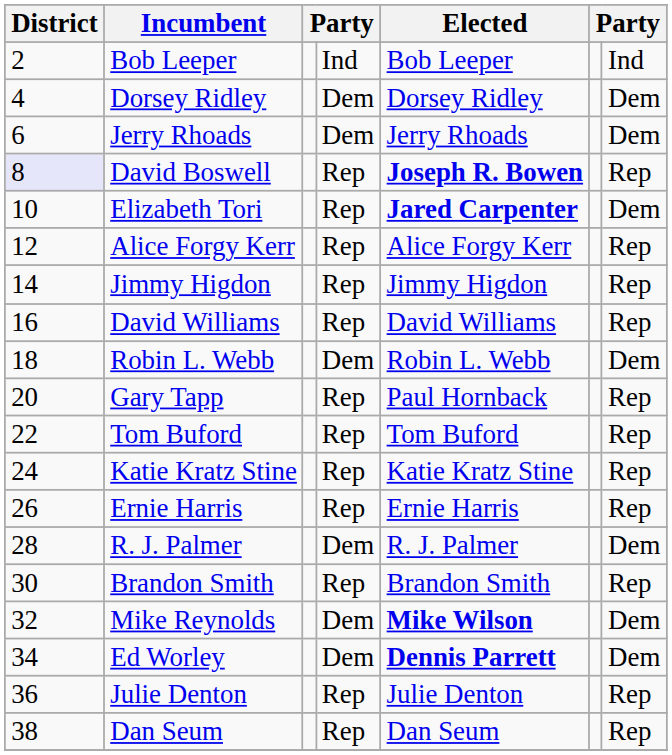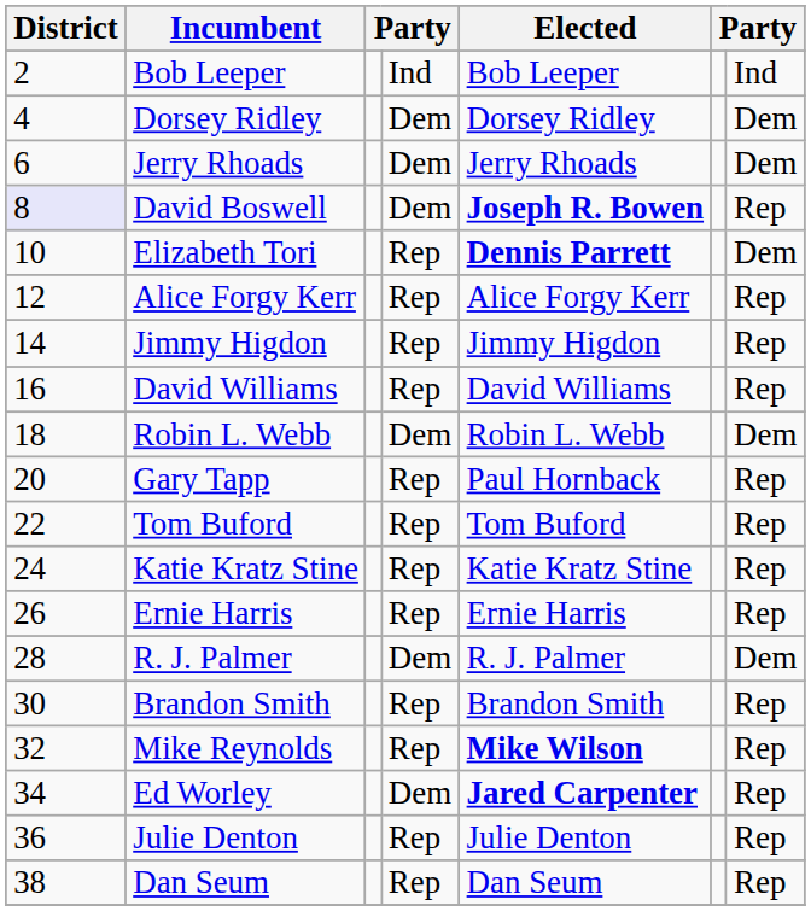David Boswell | column 4: Rep -> Dem
Elizabeth Tori | Elected: Jared Carpenter -> Dennis Parrett
Mike Reynolds | column 4: Dem -> Rep
Mike Reynolds | column 7: Dem -> Rep
Ed Worley | Elected: Dennis Parrett -> Jared Carpenter
Ed Worley | column 7: Dem -> Rep
